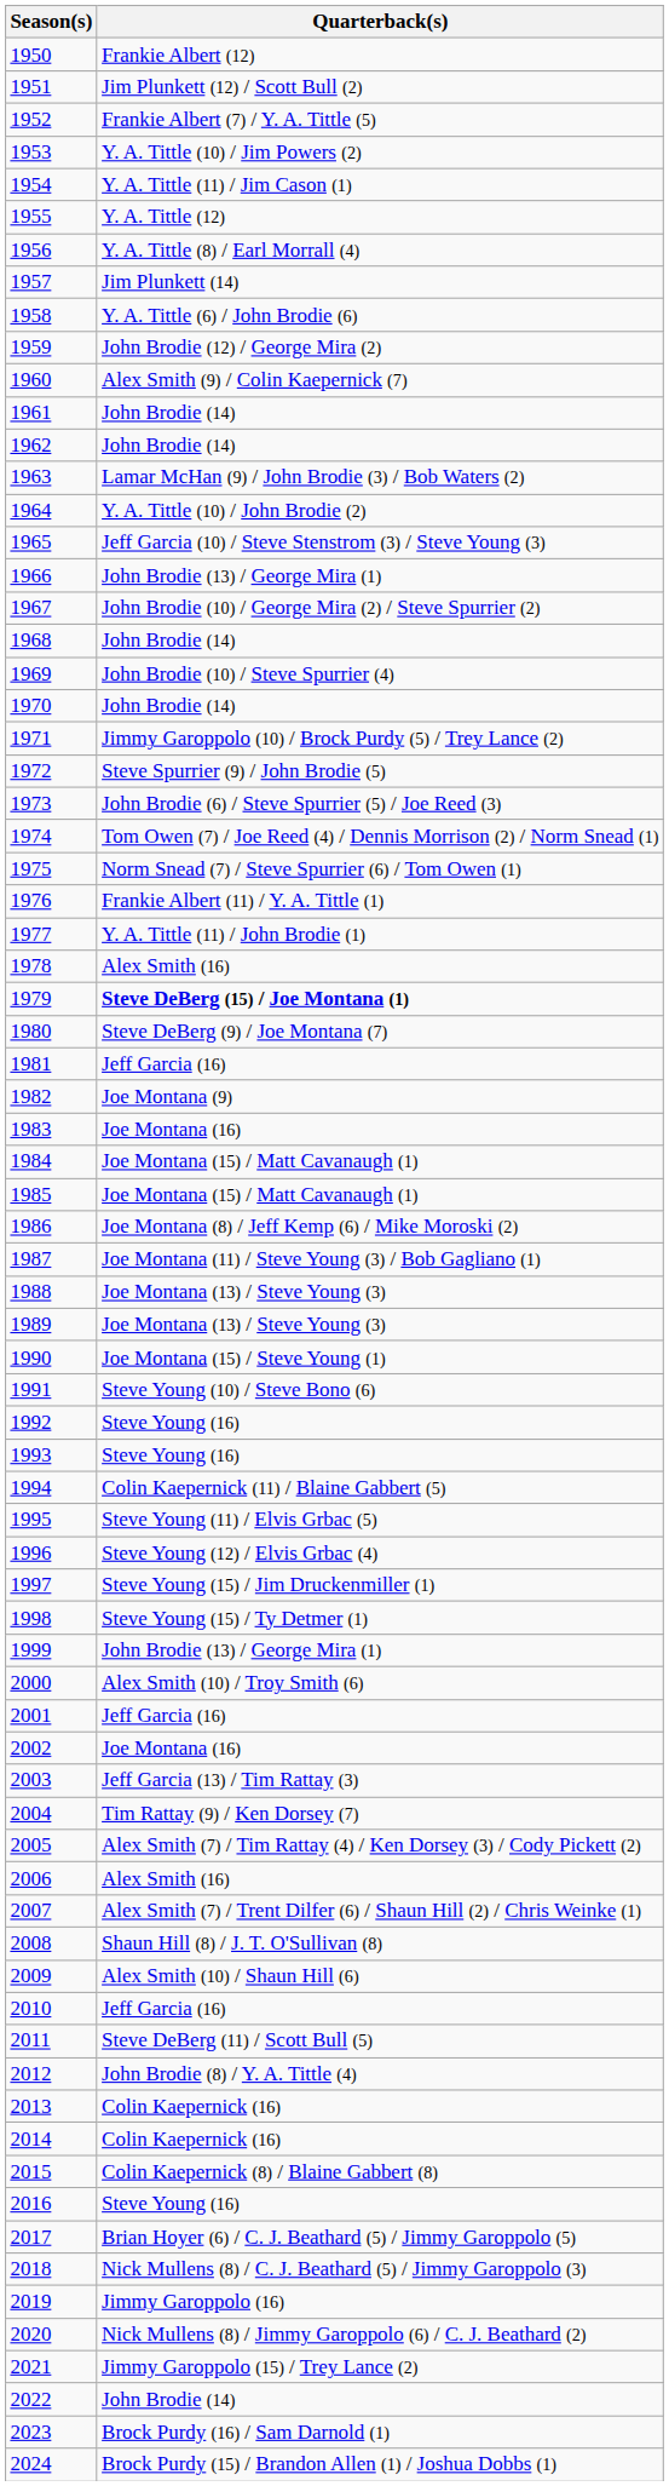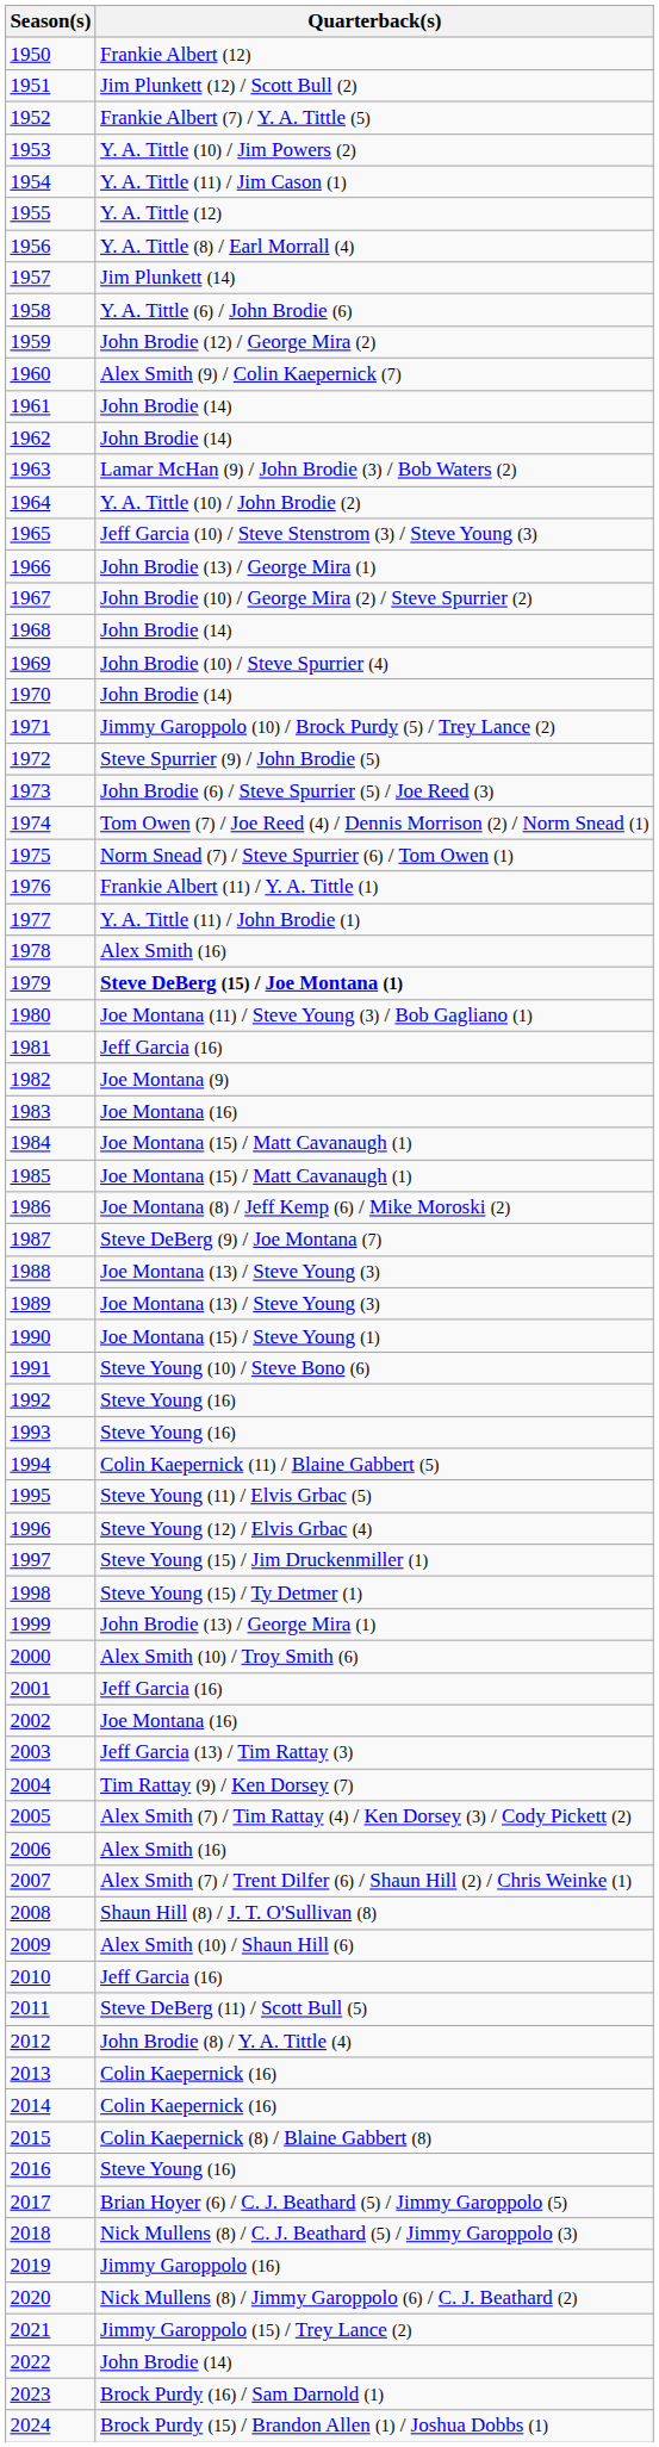1980 | Quarterback(s): Steve DeBerg (9) / Joe Montana (7) -> Joe Montana (11) / Steve Young (3) / Bob Gagliano (1)
1987 | Quarterback(s): Joe Montana (11) / Steve Young (3) / Bob Gagliano (1) -> Steve DeBerg (9) / Joe Montana (7)
